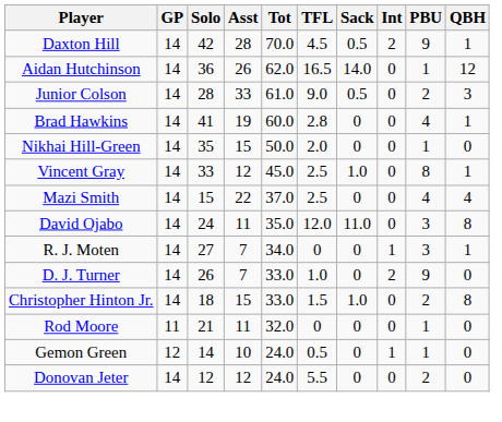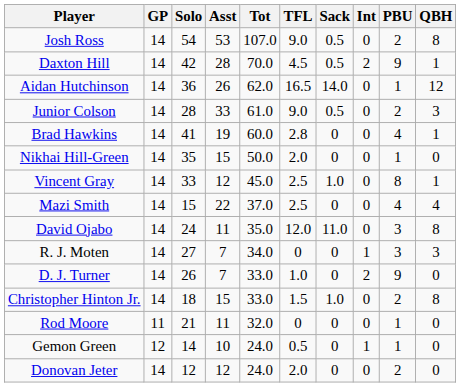+ row: Josh Ross | 14 | 54 | 53 | 107.0 | 9.0 | 0.5 | 0 | 2 | 8
R. J. Moten | QBH: 1 -> 3
Donovan Jeter | TFL: 5.5 -> 2.0
